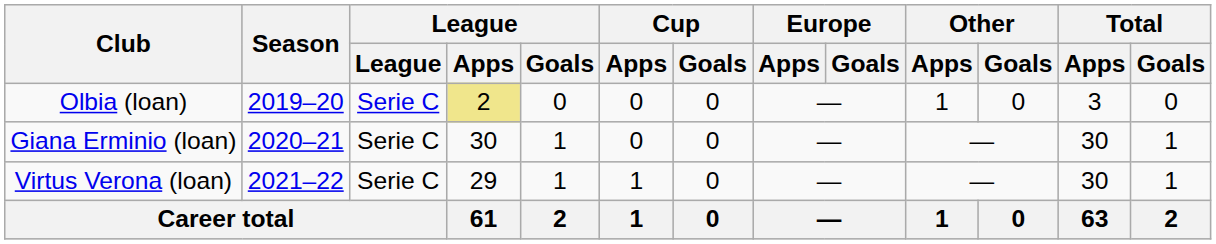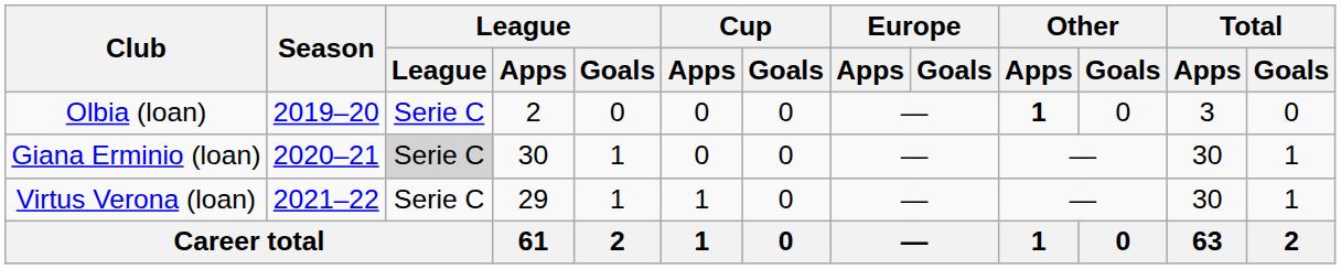Olbia (loan) | League / Apps: khaki background -> no background
Olbia (loan) | Other / Apps: normal -> bold
Giana Erminio (loan) | League: no background -> lightgrey background
